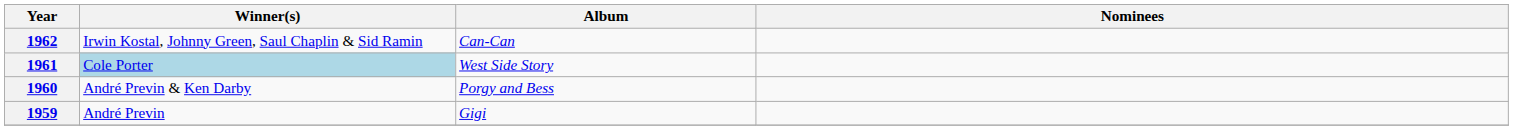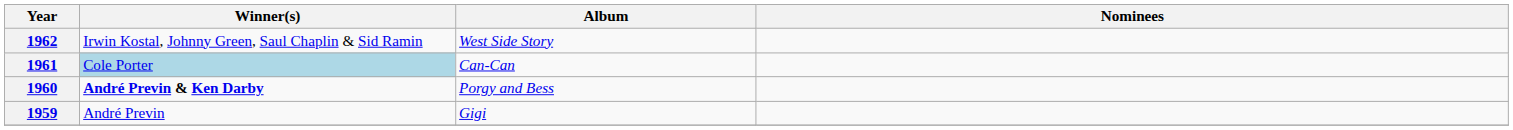1962 | Album: Can-Can -> West Side Story
1961 | Album: West Side Story -> Can-Can
1960 | Winner(s): normal -> bold
